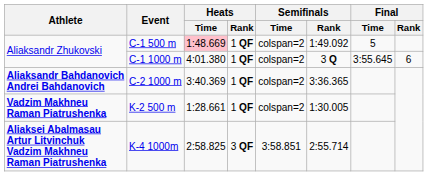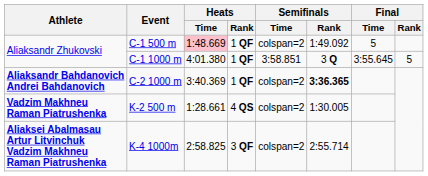C-1 1000 m | Semifinals / Time: colspan=2 -> 3:58.851
C-1 1000 m | Final / Rank: 6 -> 5
C-2 1000 m | Semifinals / Rank: normal -> bold
K-2 500 m | Heats / Rank: 1 QF -> 4 QS
K-4 1000m | Semifinals / Time: 3:58.851 -> colspan=2
